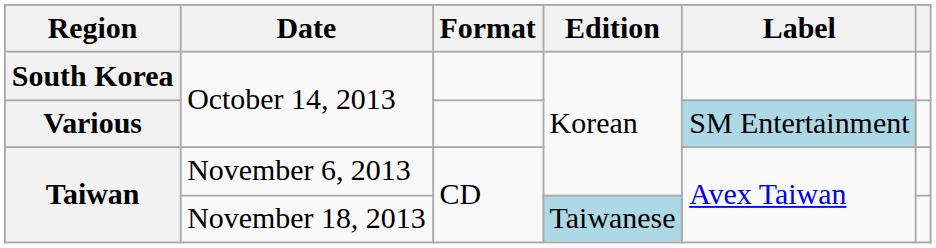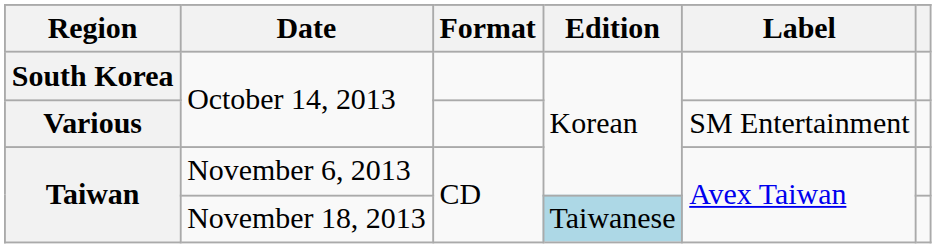Various | Label: lightblue background -> no background
